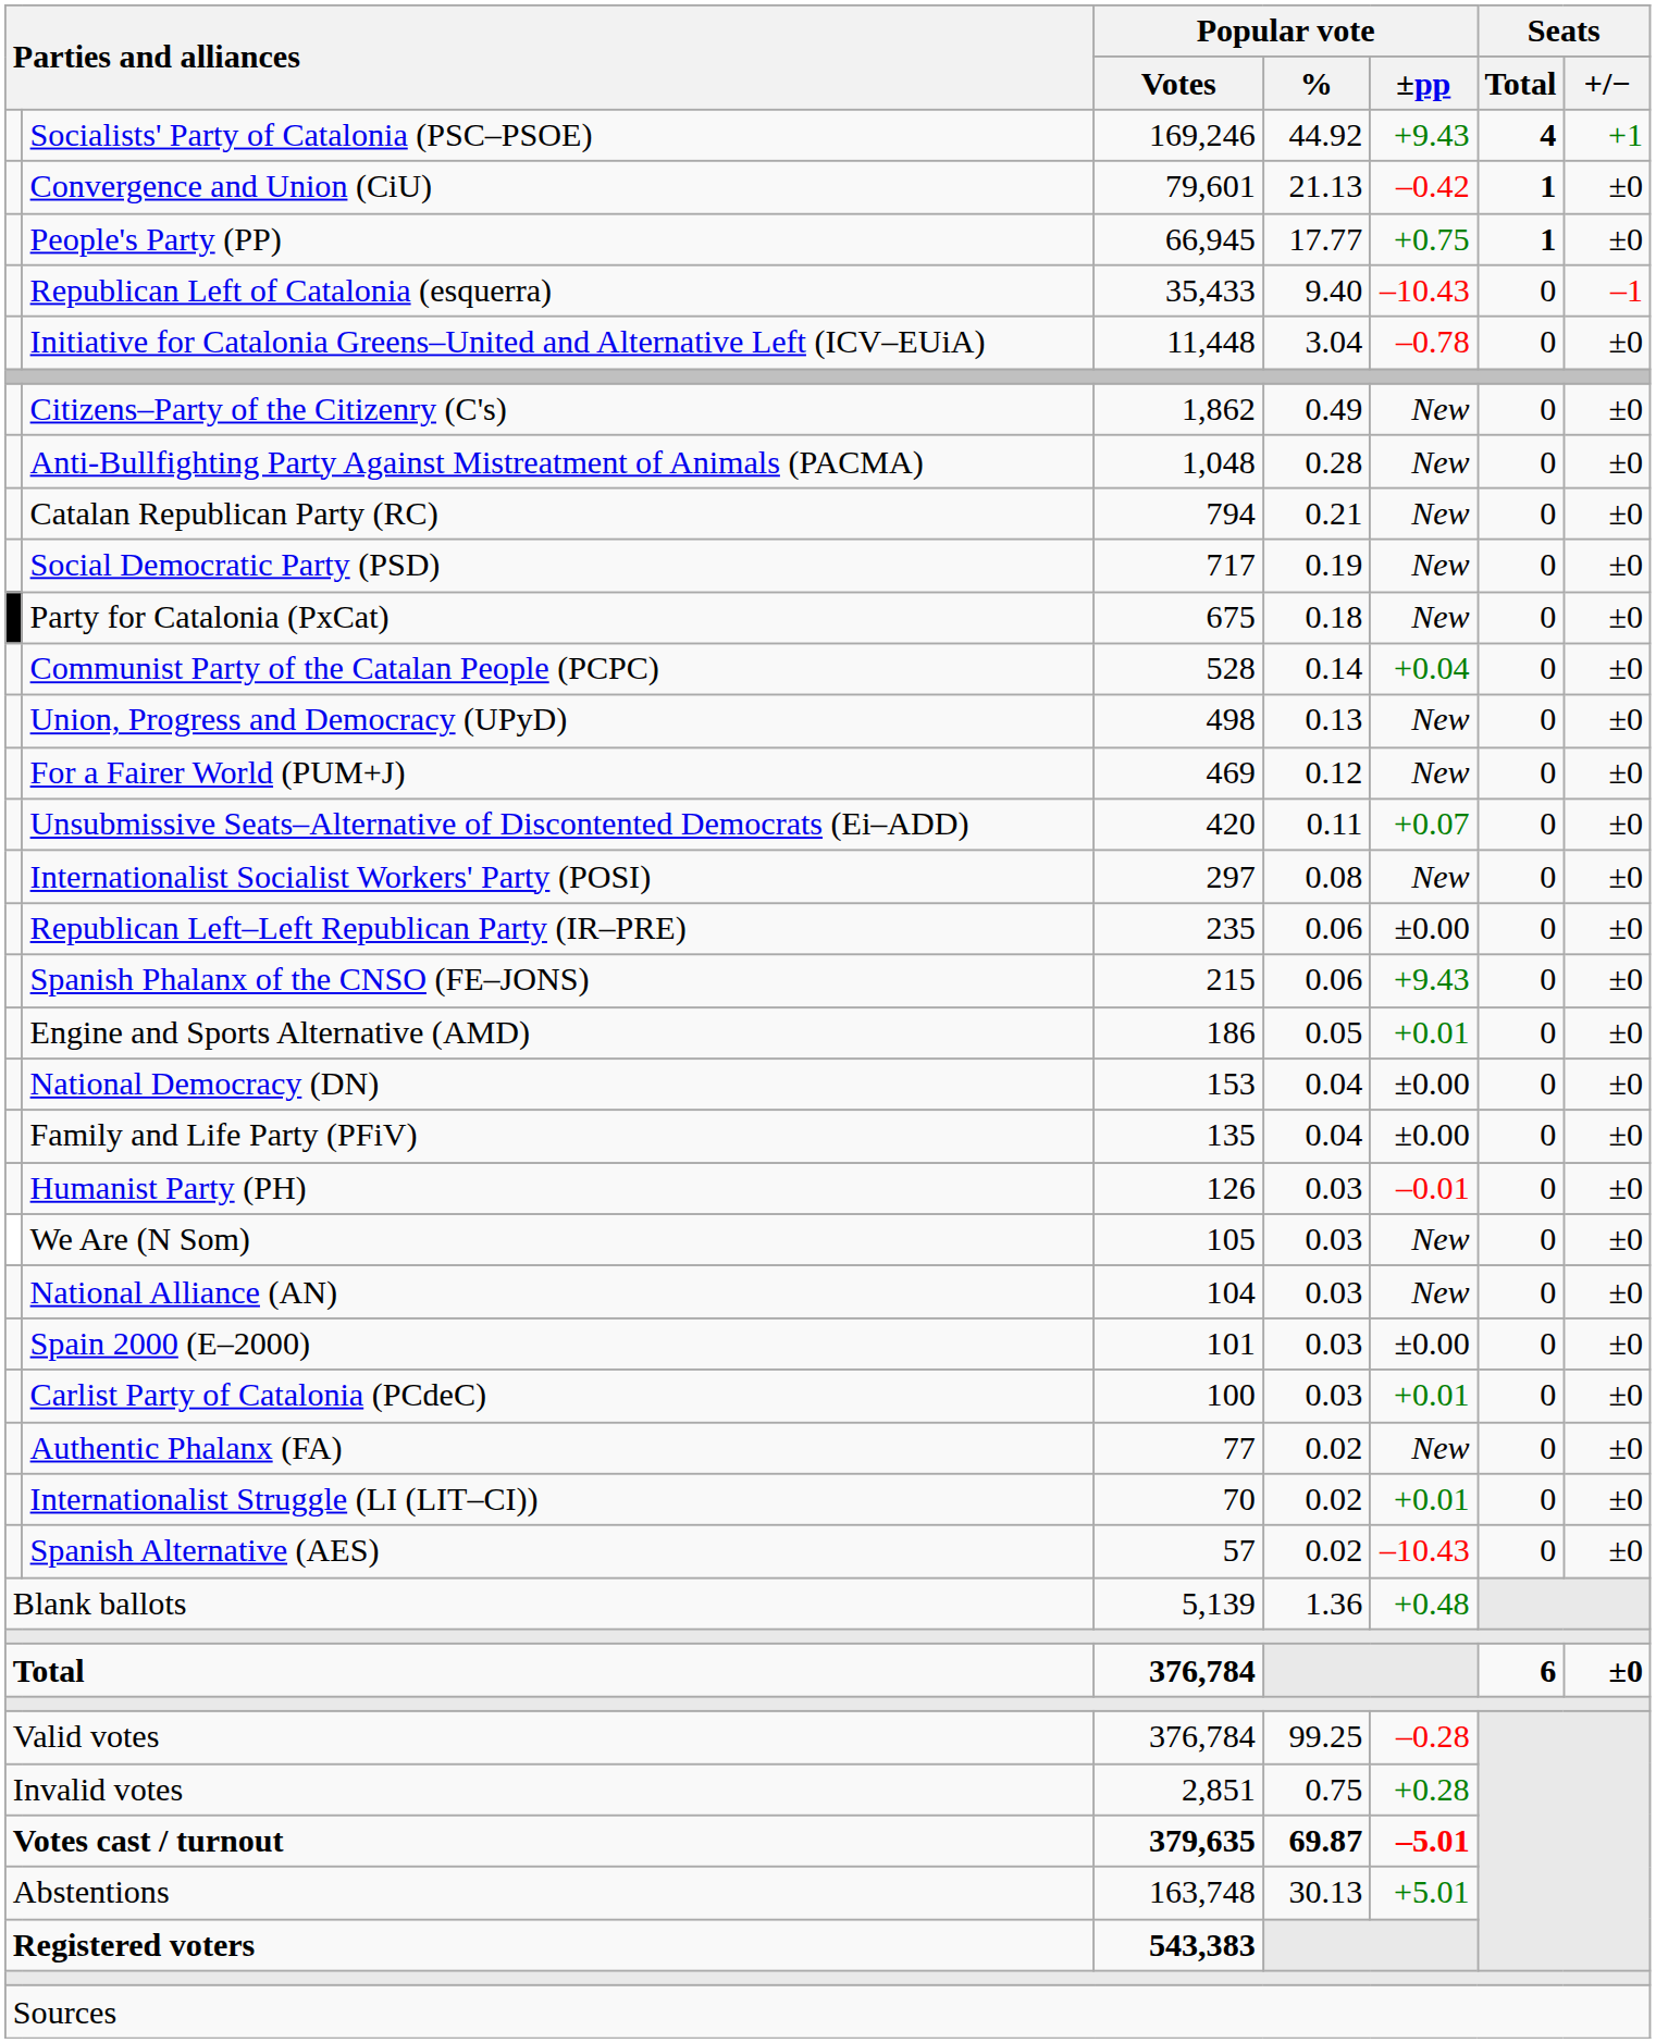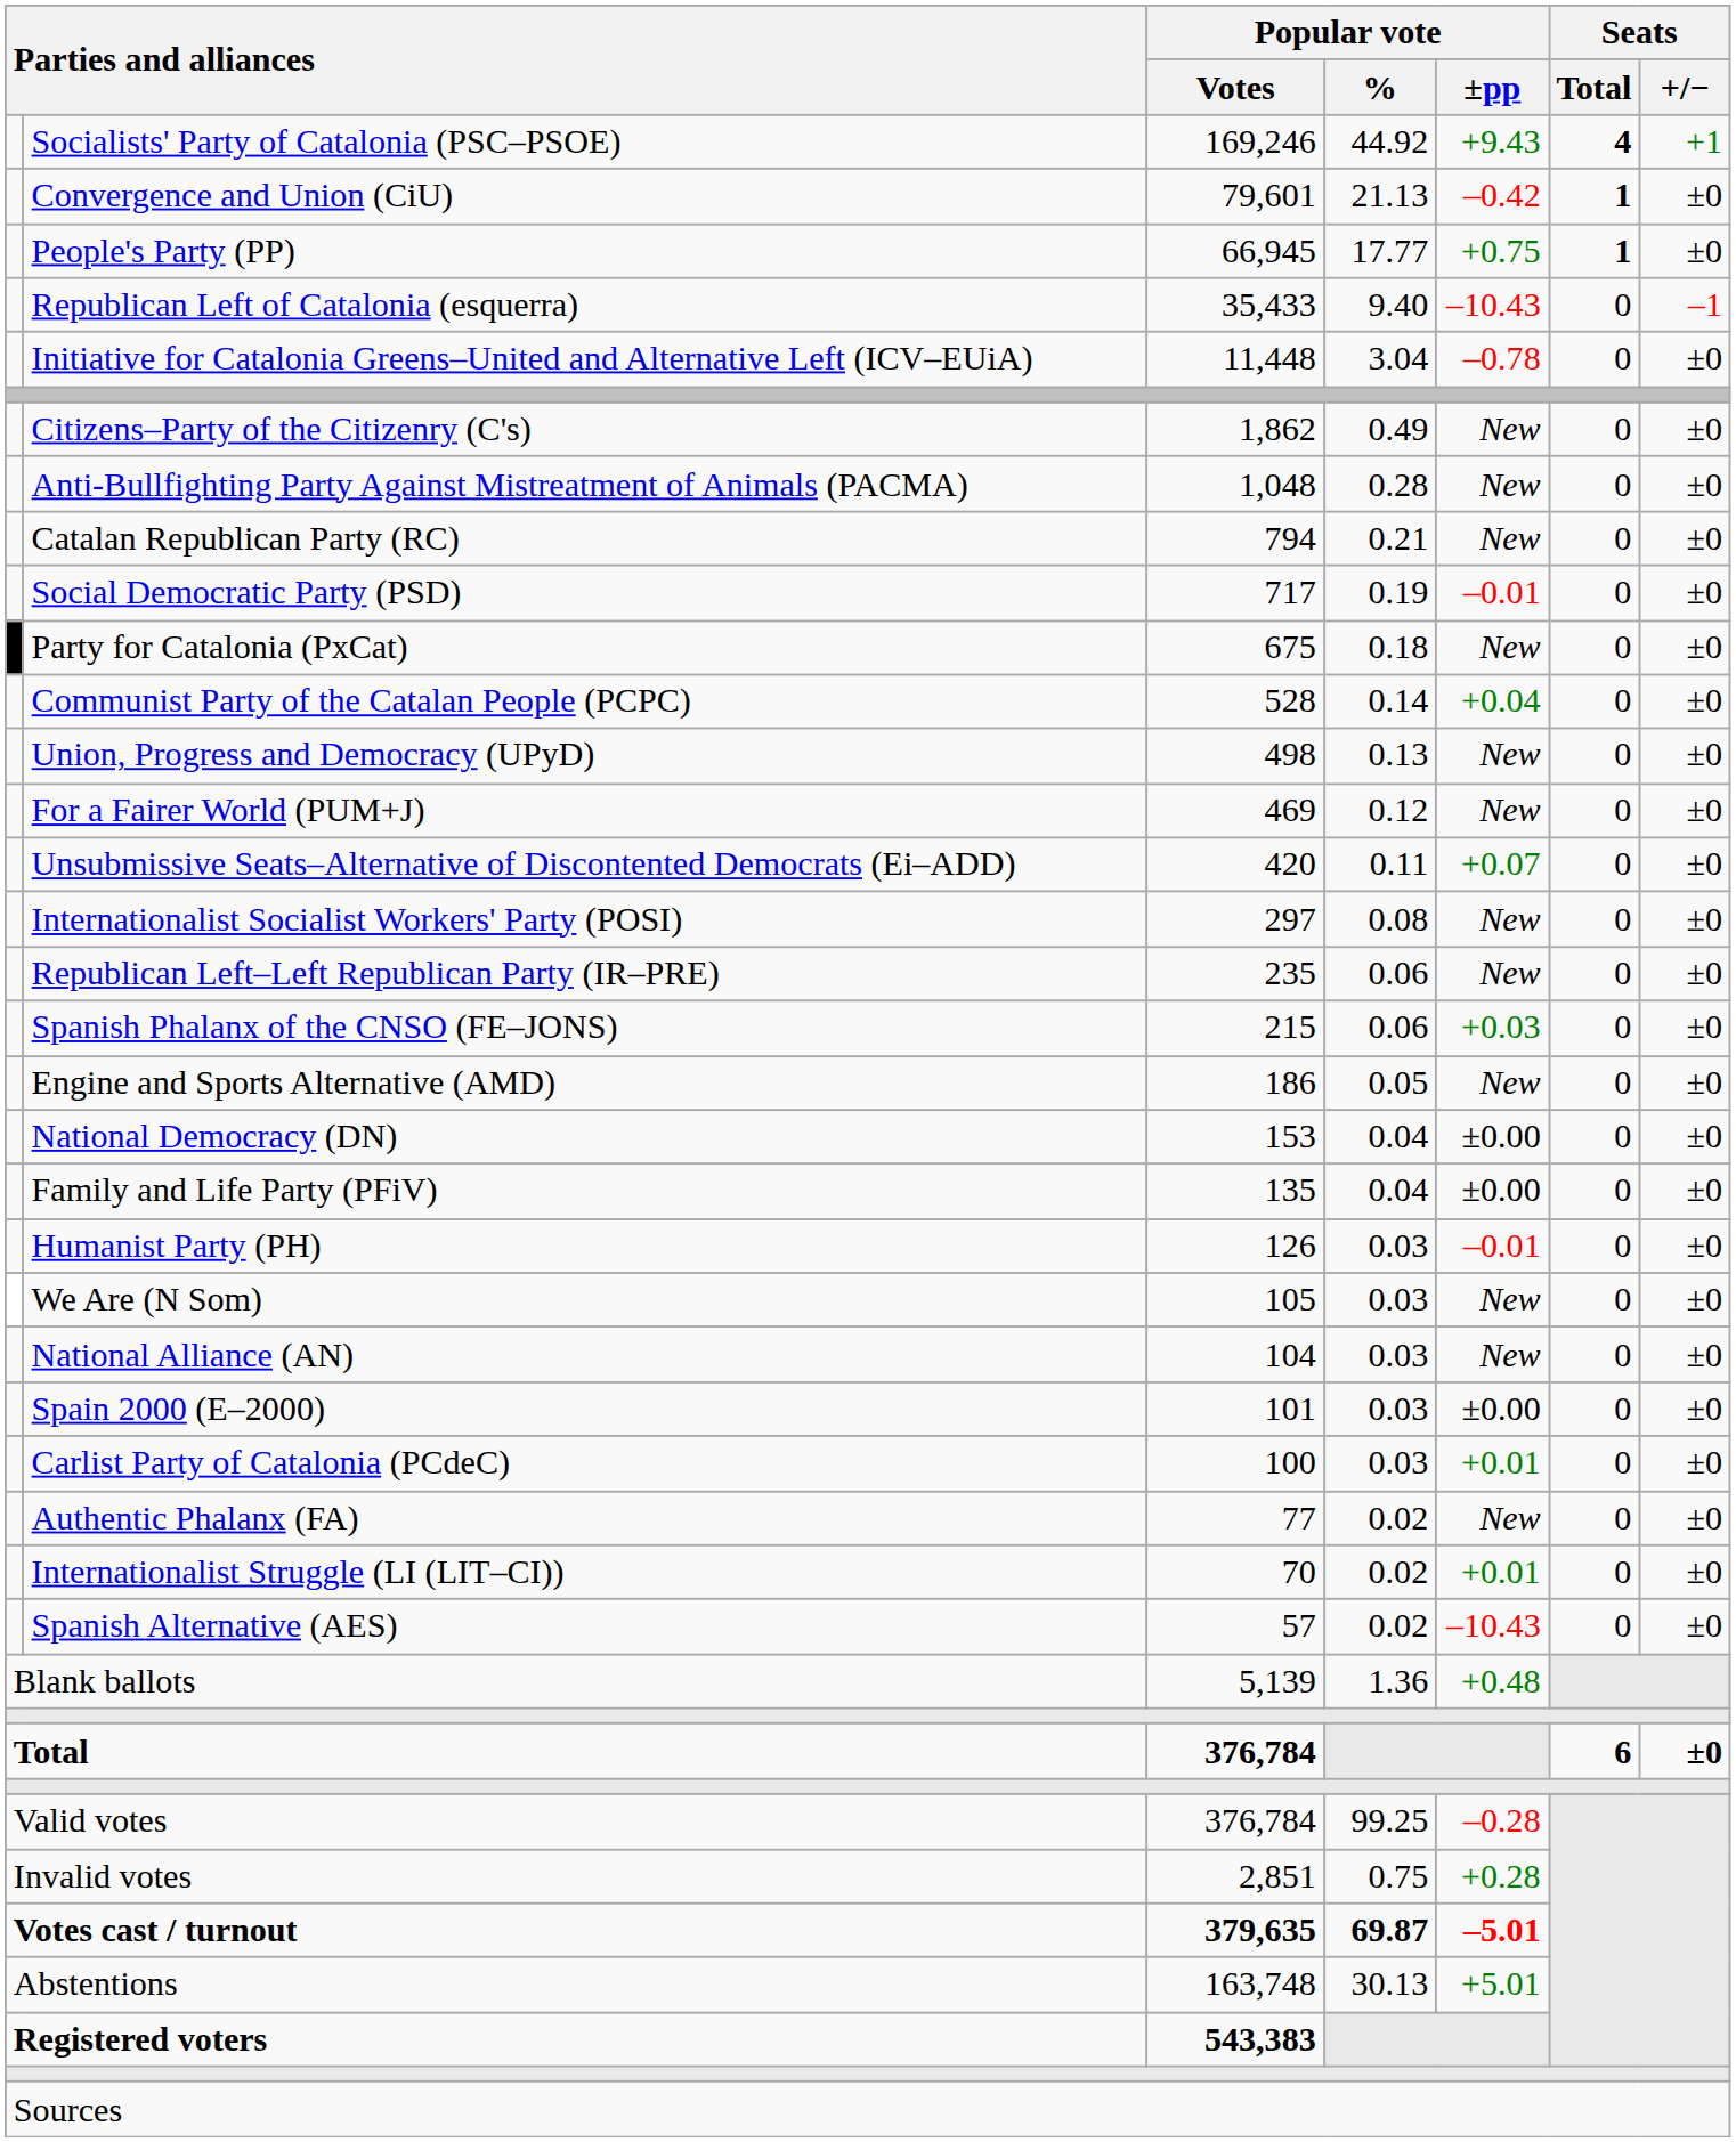Social Democratic Party (PSD) | Popular vote / ±pp: New -> –0.01
Republican Left–Left Republican Party (IR–PRE) | Popular vote / ±pp: ±0.00 -> New
Spanish Phalanx of the CNSO (FE–JONS) | Popular vote / ±pp: +9.43 -> +0.03
Engine and Sports Alternative (AMD) | Popular vote / ±pp: +0.01 -> New
